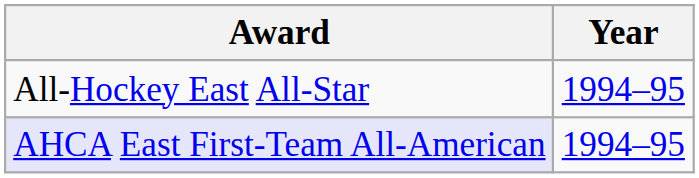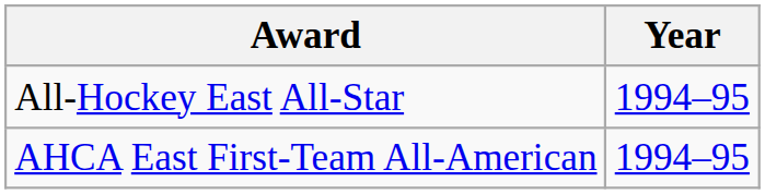row 3 | Award: lavender background -> no background
